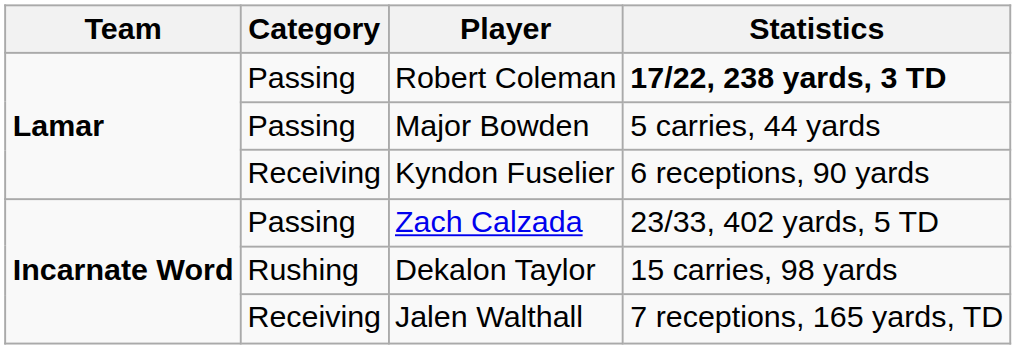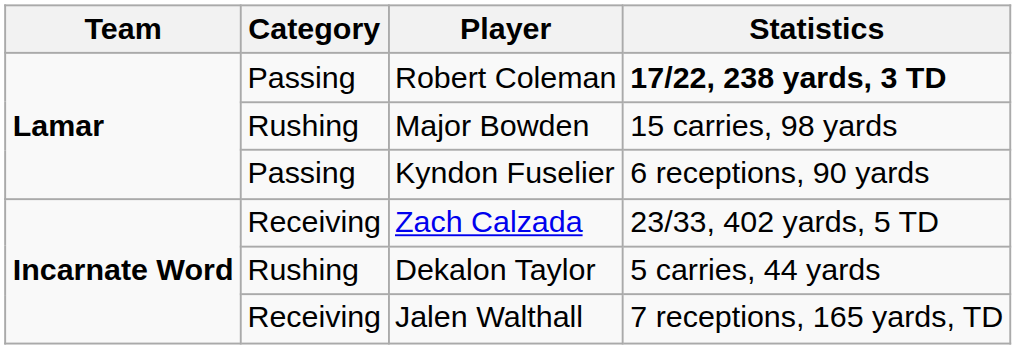Major Bowden | Category: Passing -> Rushing
Major Bowden | Statistics: 5 carries, 44 yards -> 15 carries, 98 yards
Kyndon Fuselier | Category: Receiving -> Passing
Zach Calzada | Category: Passing -> Receiving
Dekalon Taylor | Statistics: 15 carries, 98 yards -> 5 carries, 44 yards
